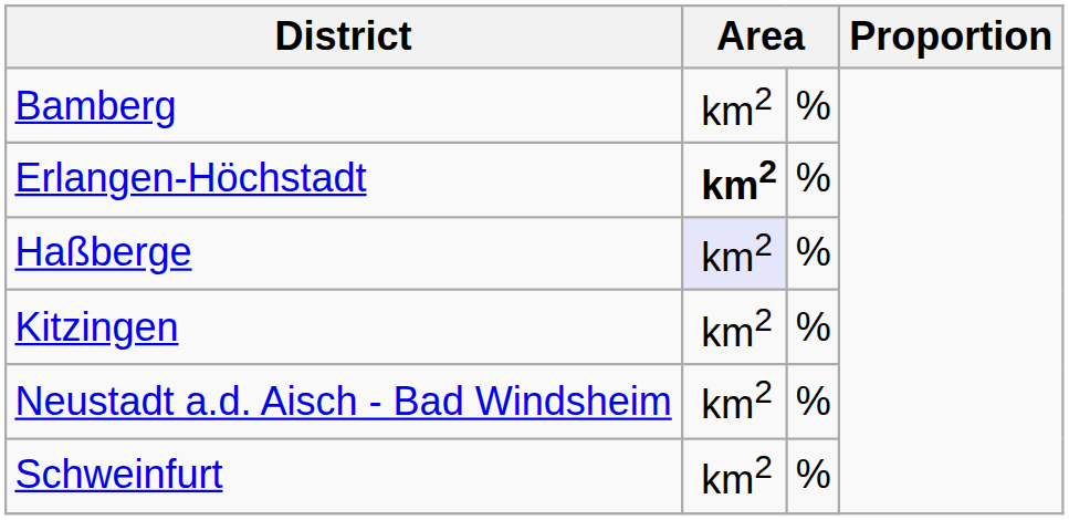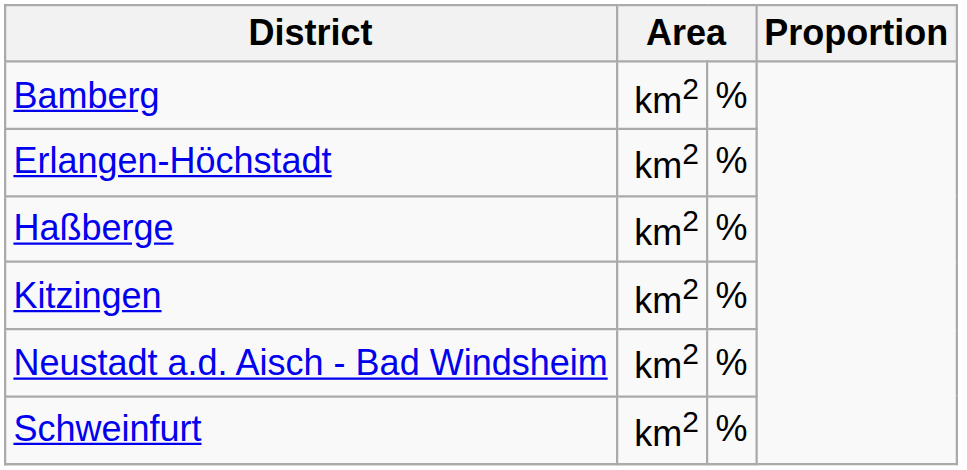Erlangen-Höchstadt | column 2: bold -> normal
Haßberge | column 2: lavender background -> no background
